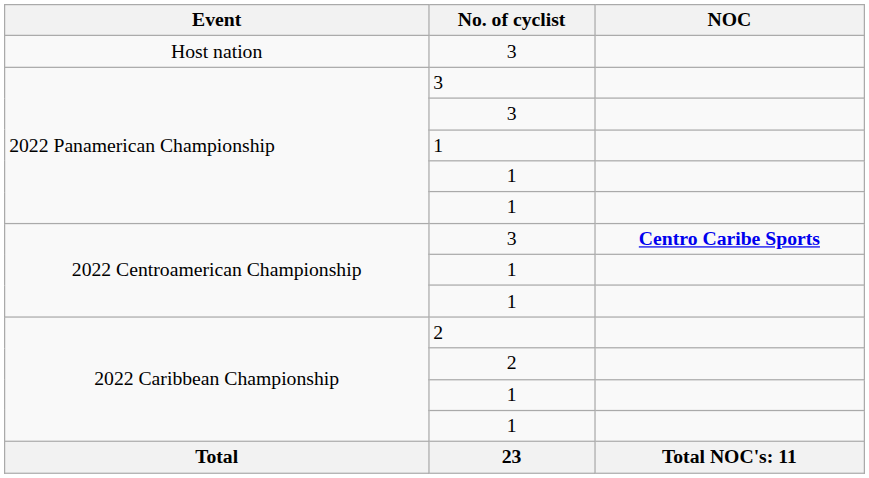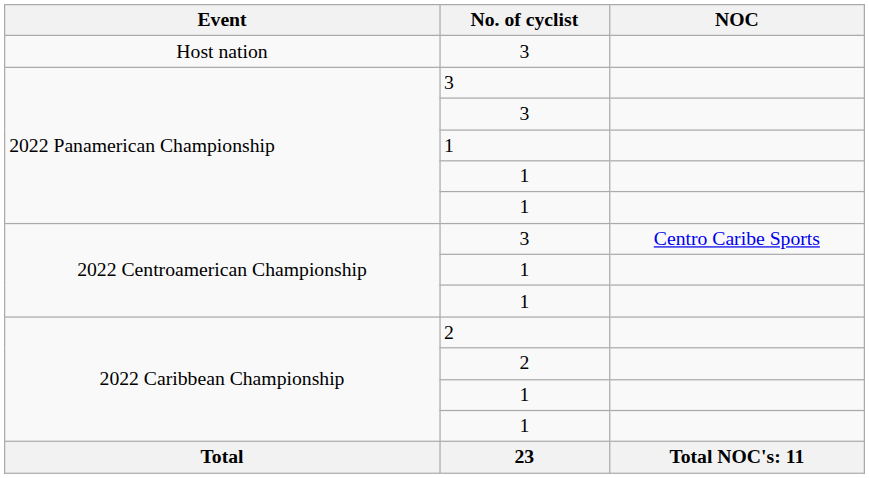2022 Centroamerican Championship / 3 | NOC: bold -> normal
